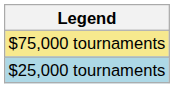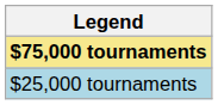row 2 | column 1: normal -> bold
